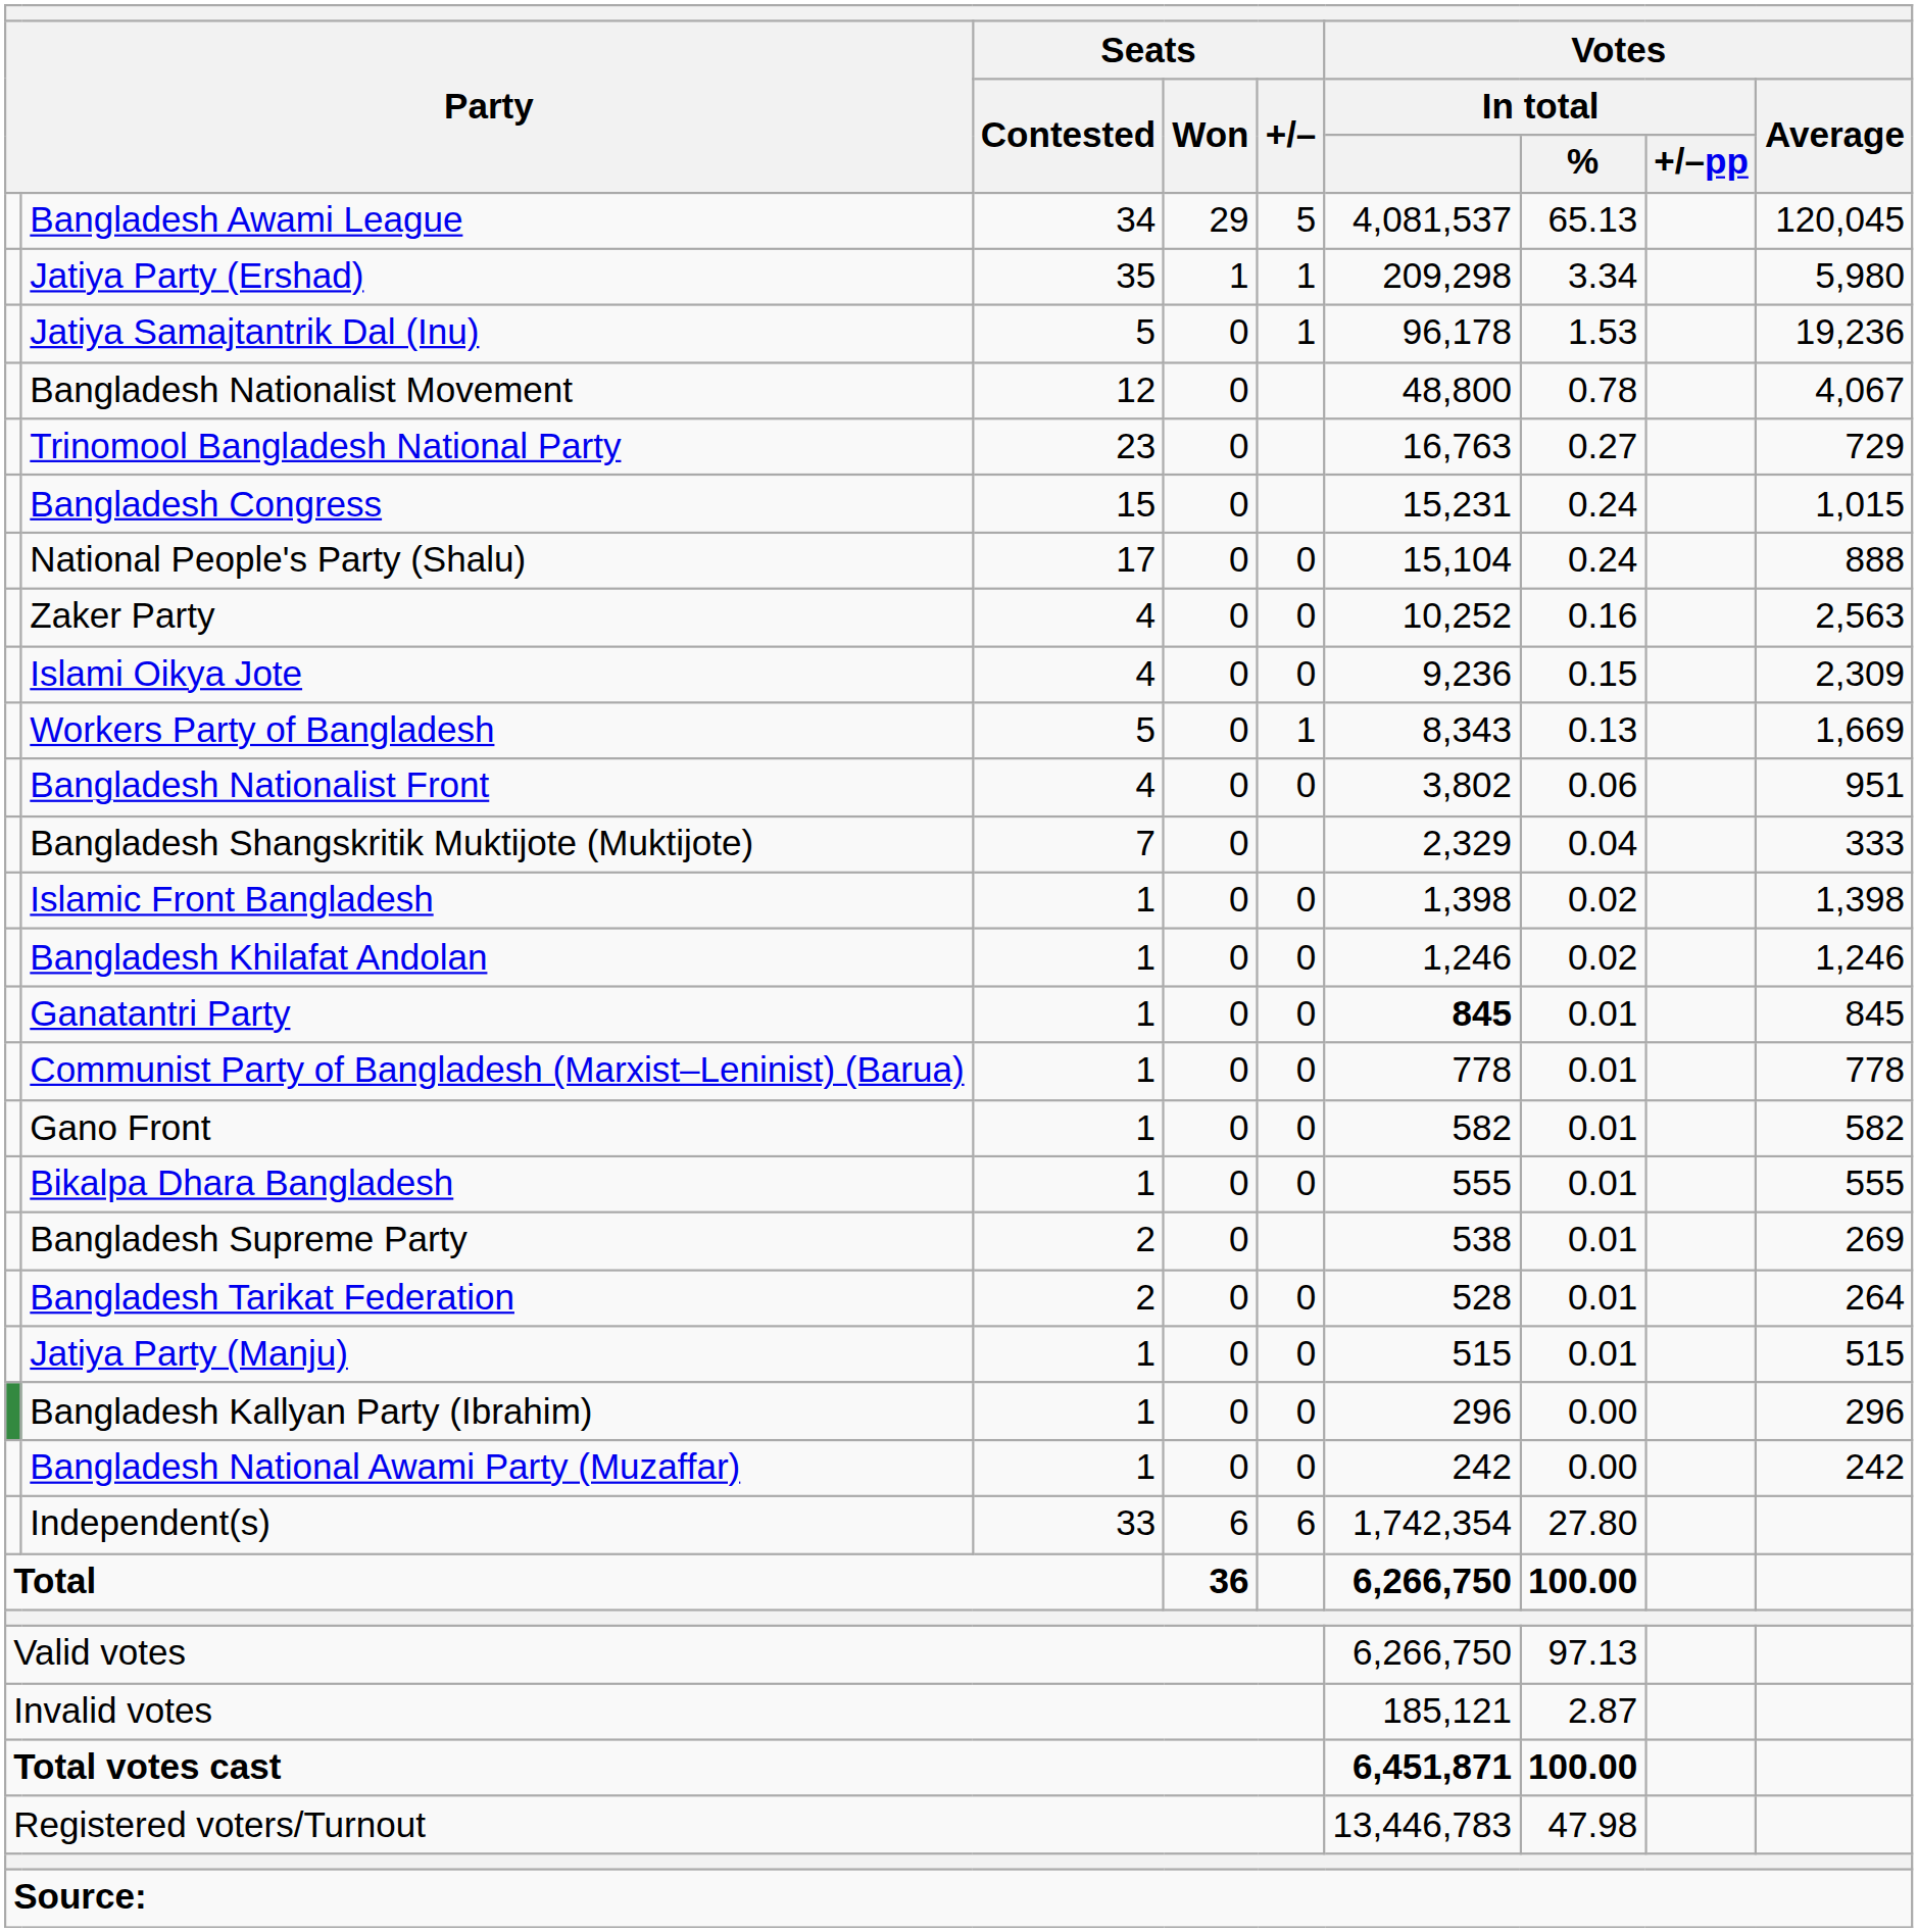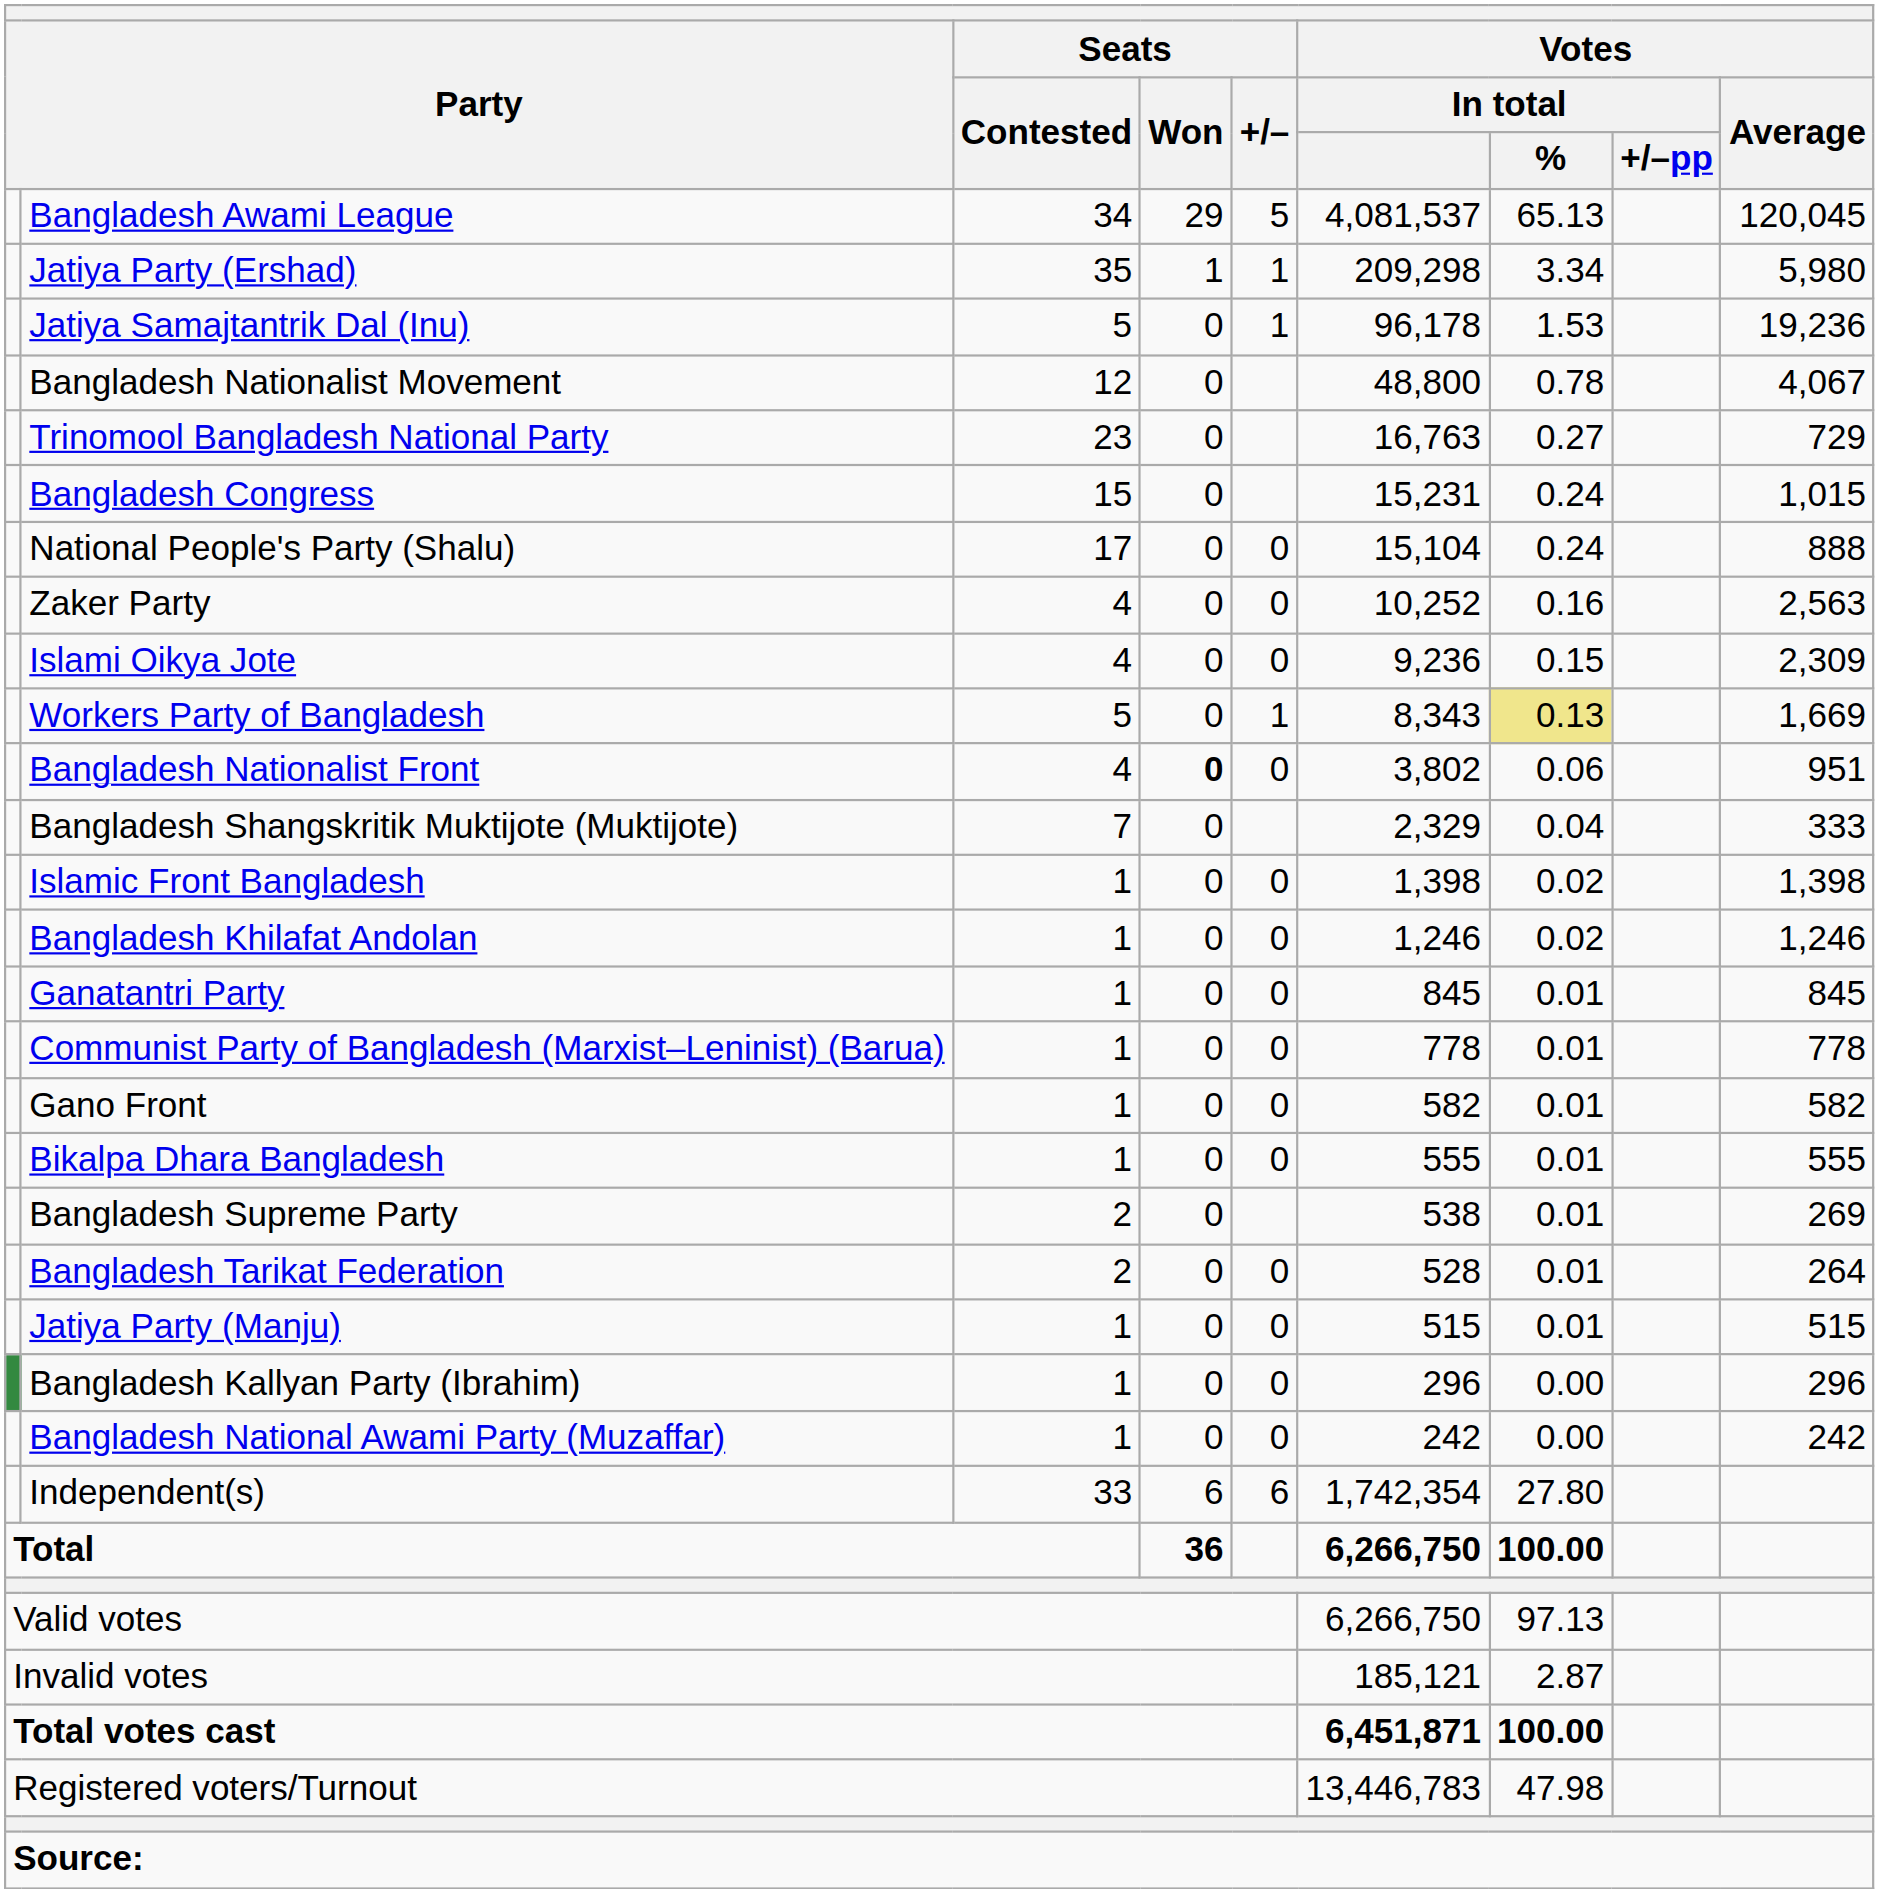Workers Party of Bangladesh | Votes / In total / %: no background -> khaki background
Bangladesh Nationalist Front | Seats / Won: normal -> bold
Ganatantri Party | Votes / In total: bold -> normal
